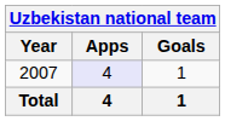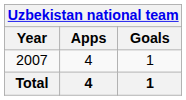2007 | Apps: lavender background -> no background
